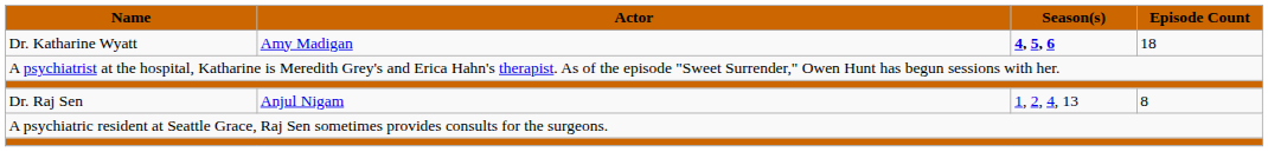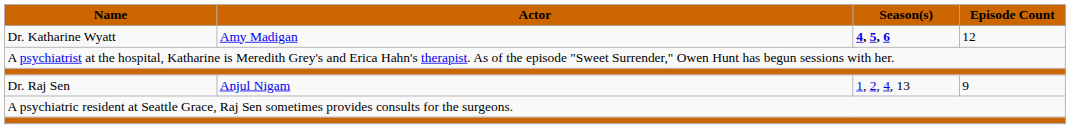Dr. Katharine Wyatt | Episode Count: 18 -> 12
Dr. Raj Sen | Episode Count: 8 -> 9
